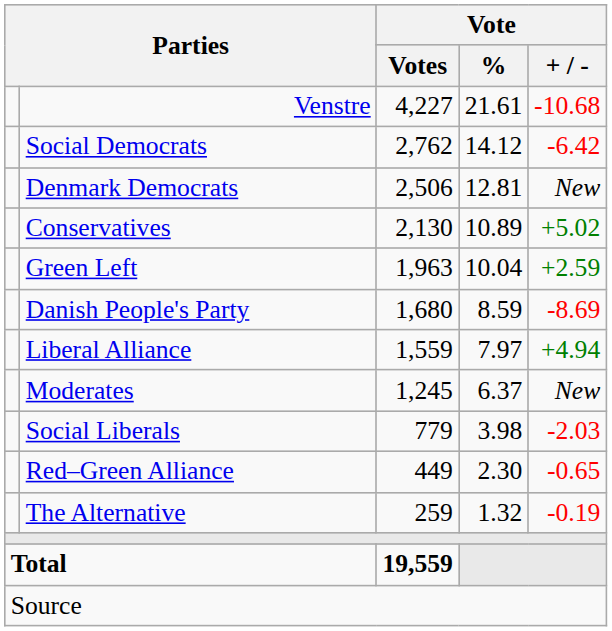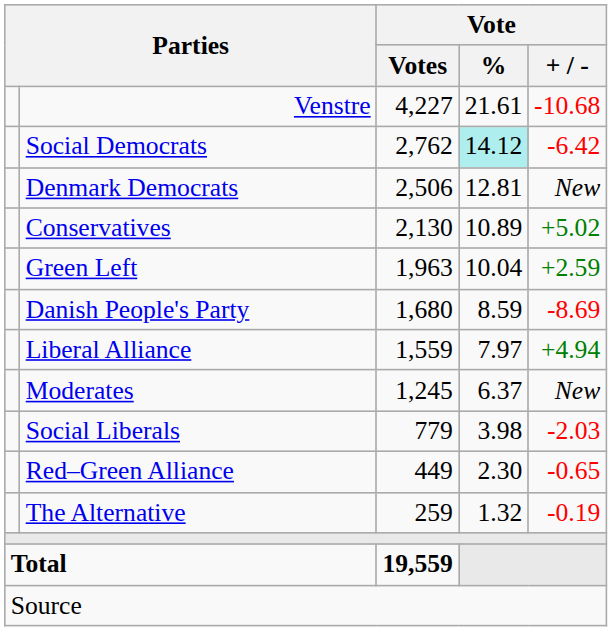Social Democrats | Vote / %: no background -> paleturquoise background
